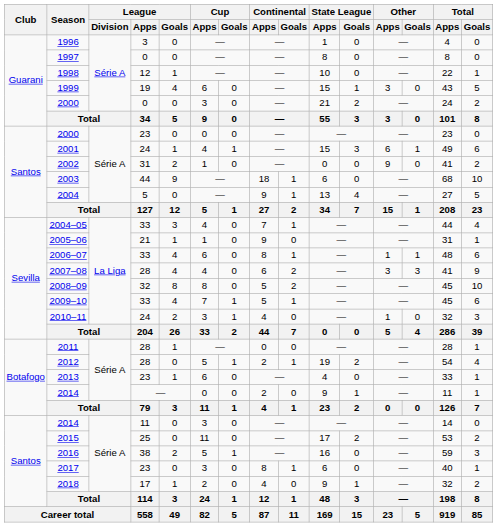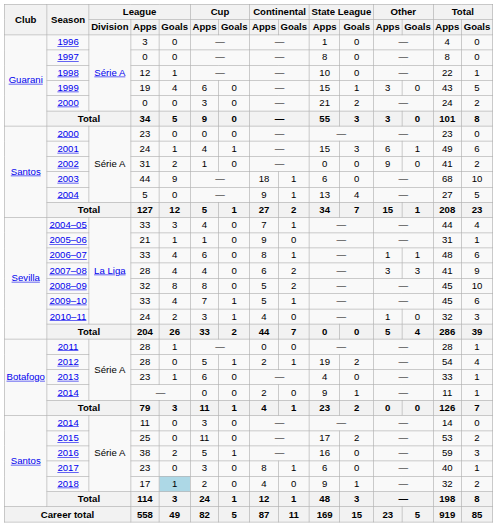2018 | League / Goals: no background -> lightblue background
